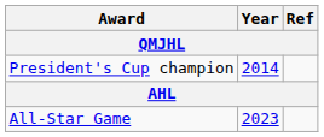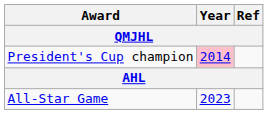President's Cup champion | Year / QMJHL: no background -> pink background
